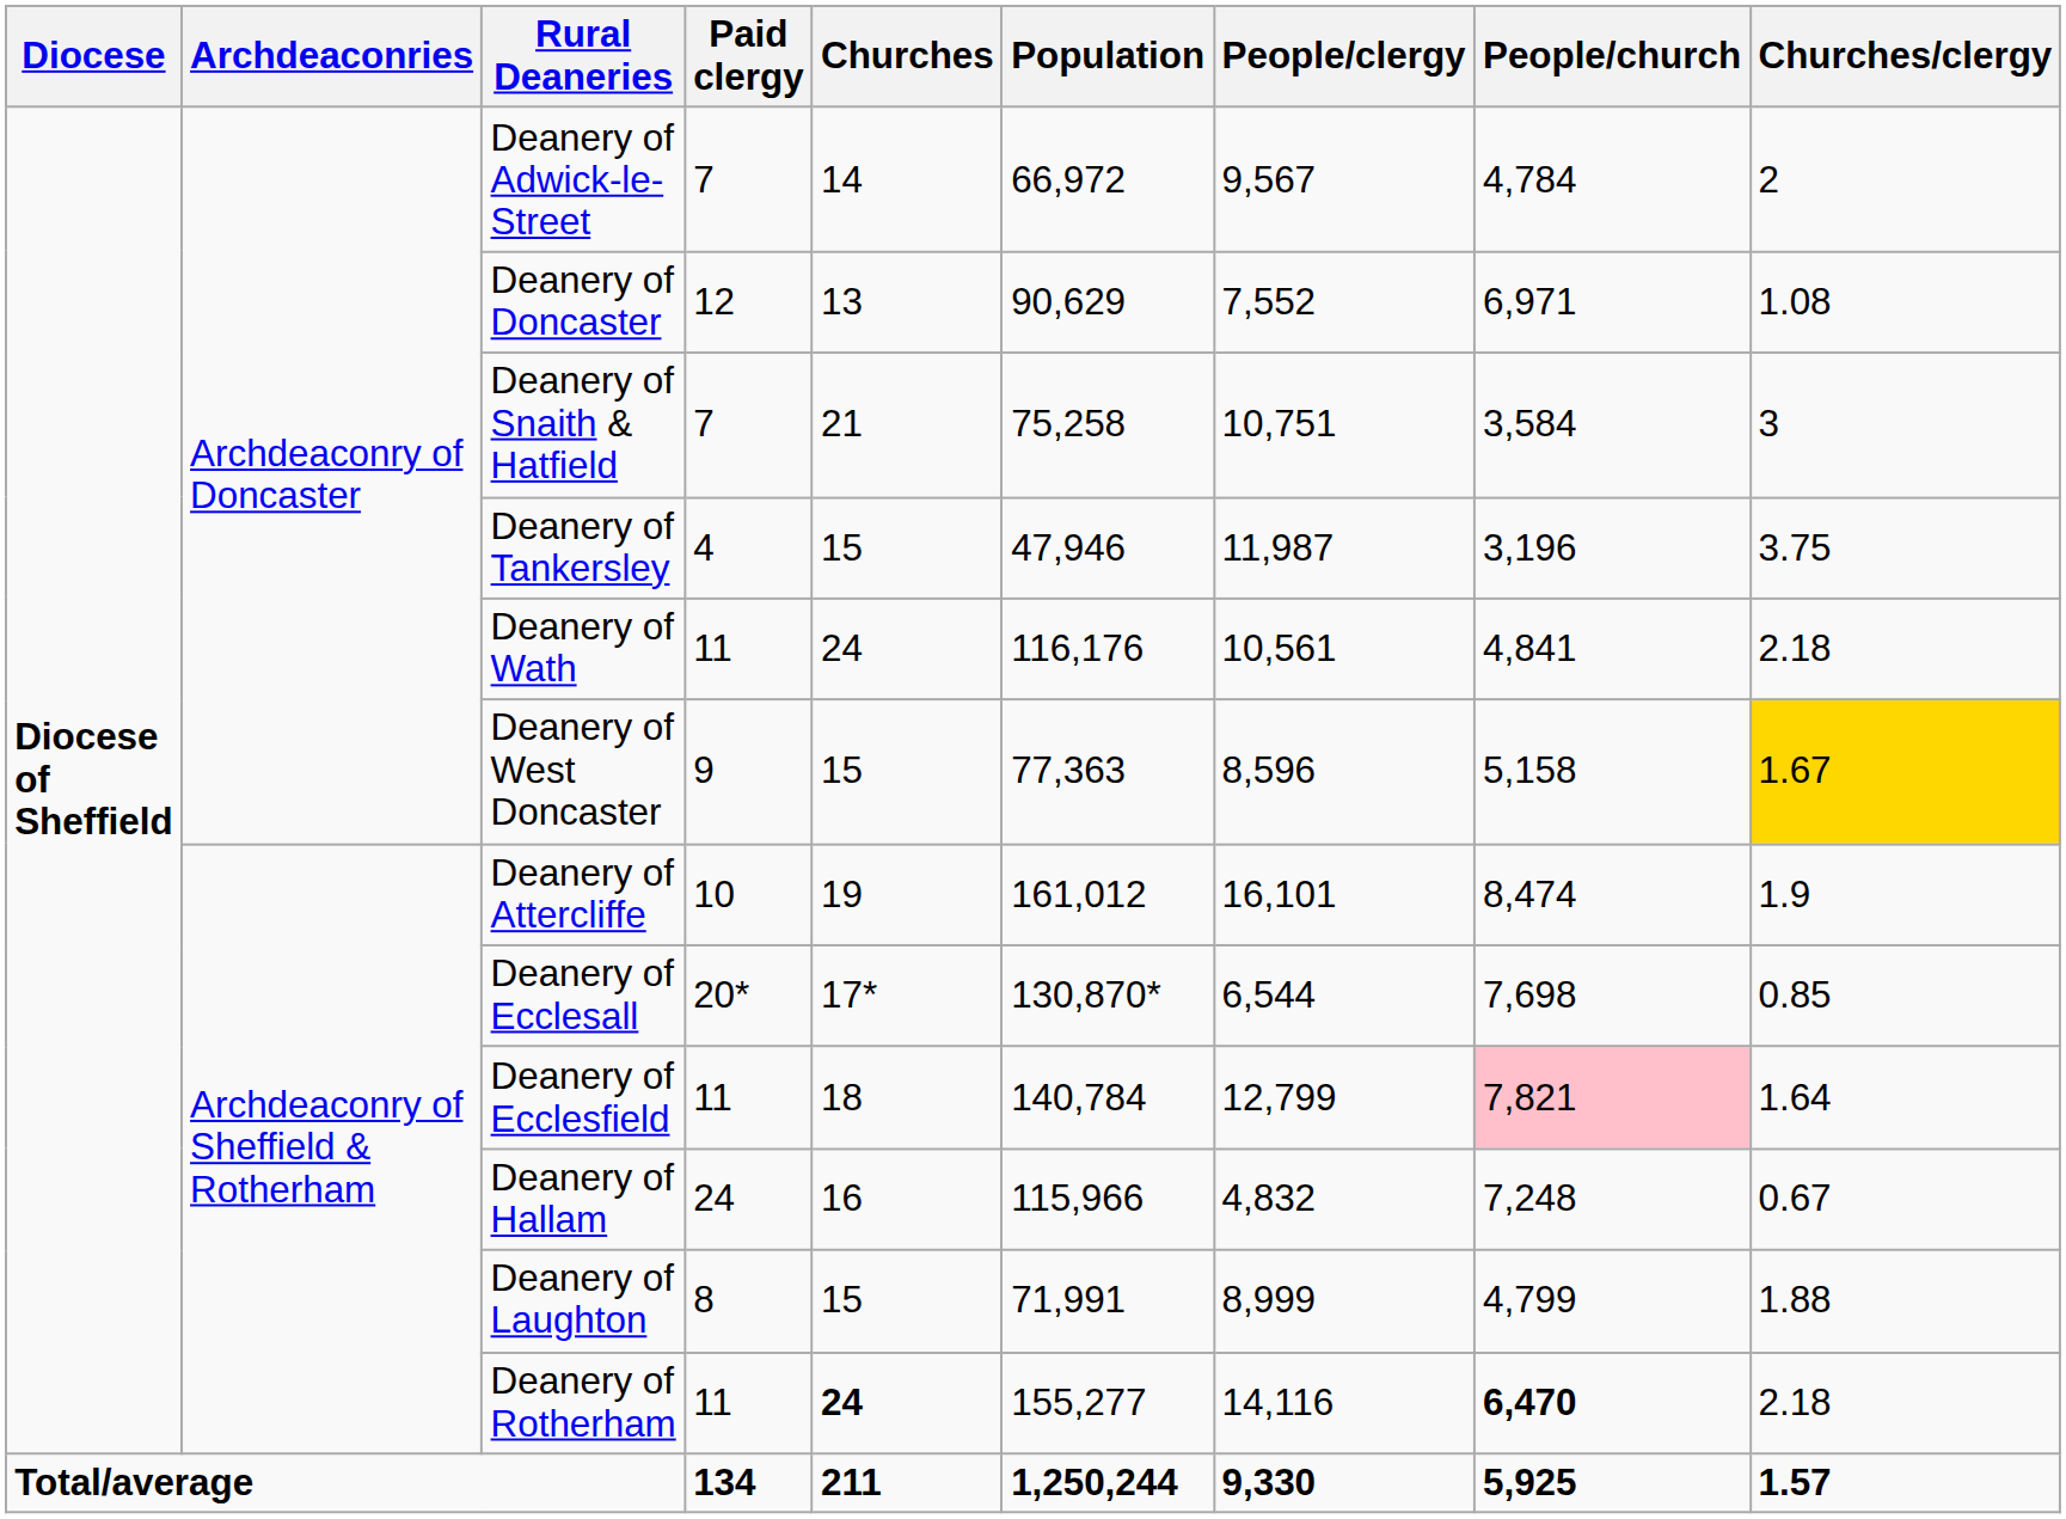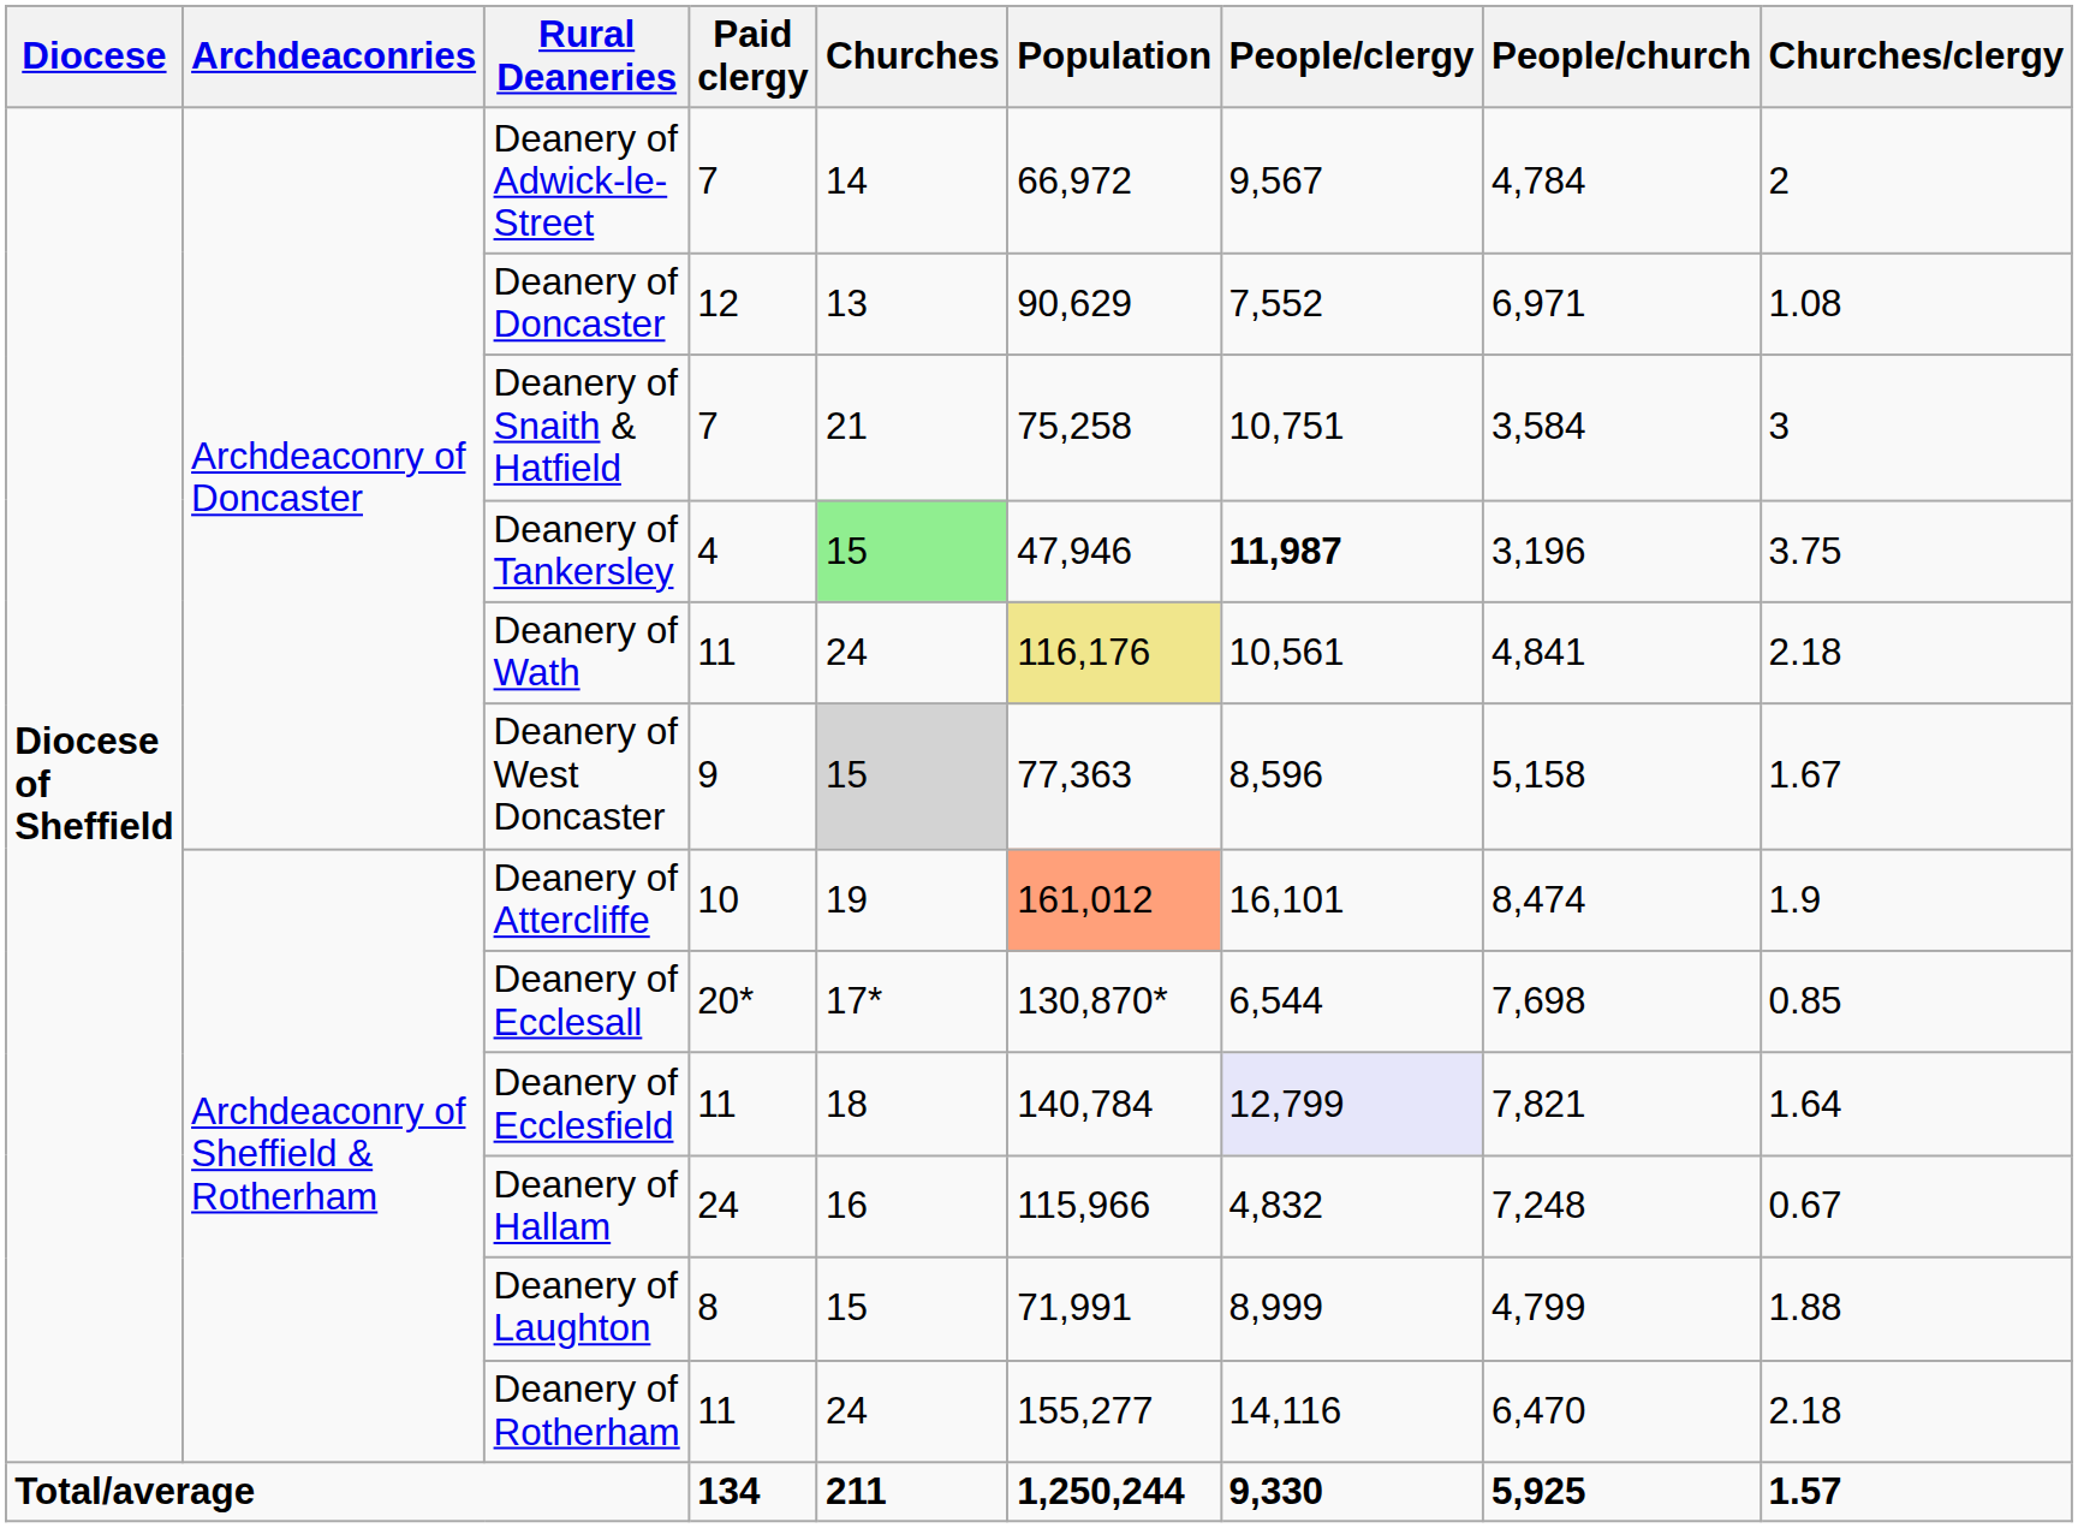Deanery of Tankersley | Churches: no background -> lightgreen background
Deanery of Tankersley | People/clergy: normal -> bold
Deanery of Wath | Population: no background -> khaki background
Deanery of West Doncaster | Churches: no background -> lightgrey background
Deanery of West Doncaster | Churches/clergy: gold background -> no background
Deanery of Attercliffe | Population: no background -> lightsalmon background
Deanery of Ecclesfield | People/clergy: no background -> lavender background
Deanery of Ecclesfield | People/church: pink background -> no background
Deanery of Rotherham | Churches: bold -> normal
Deanery of Rotherham | People/church: bold -> normal
